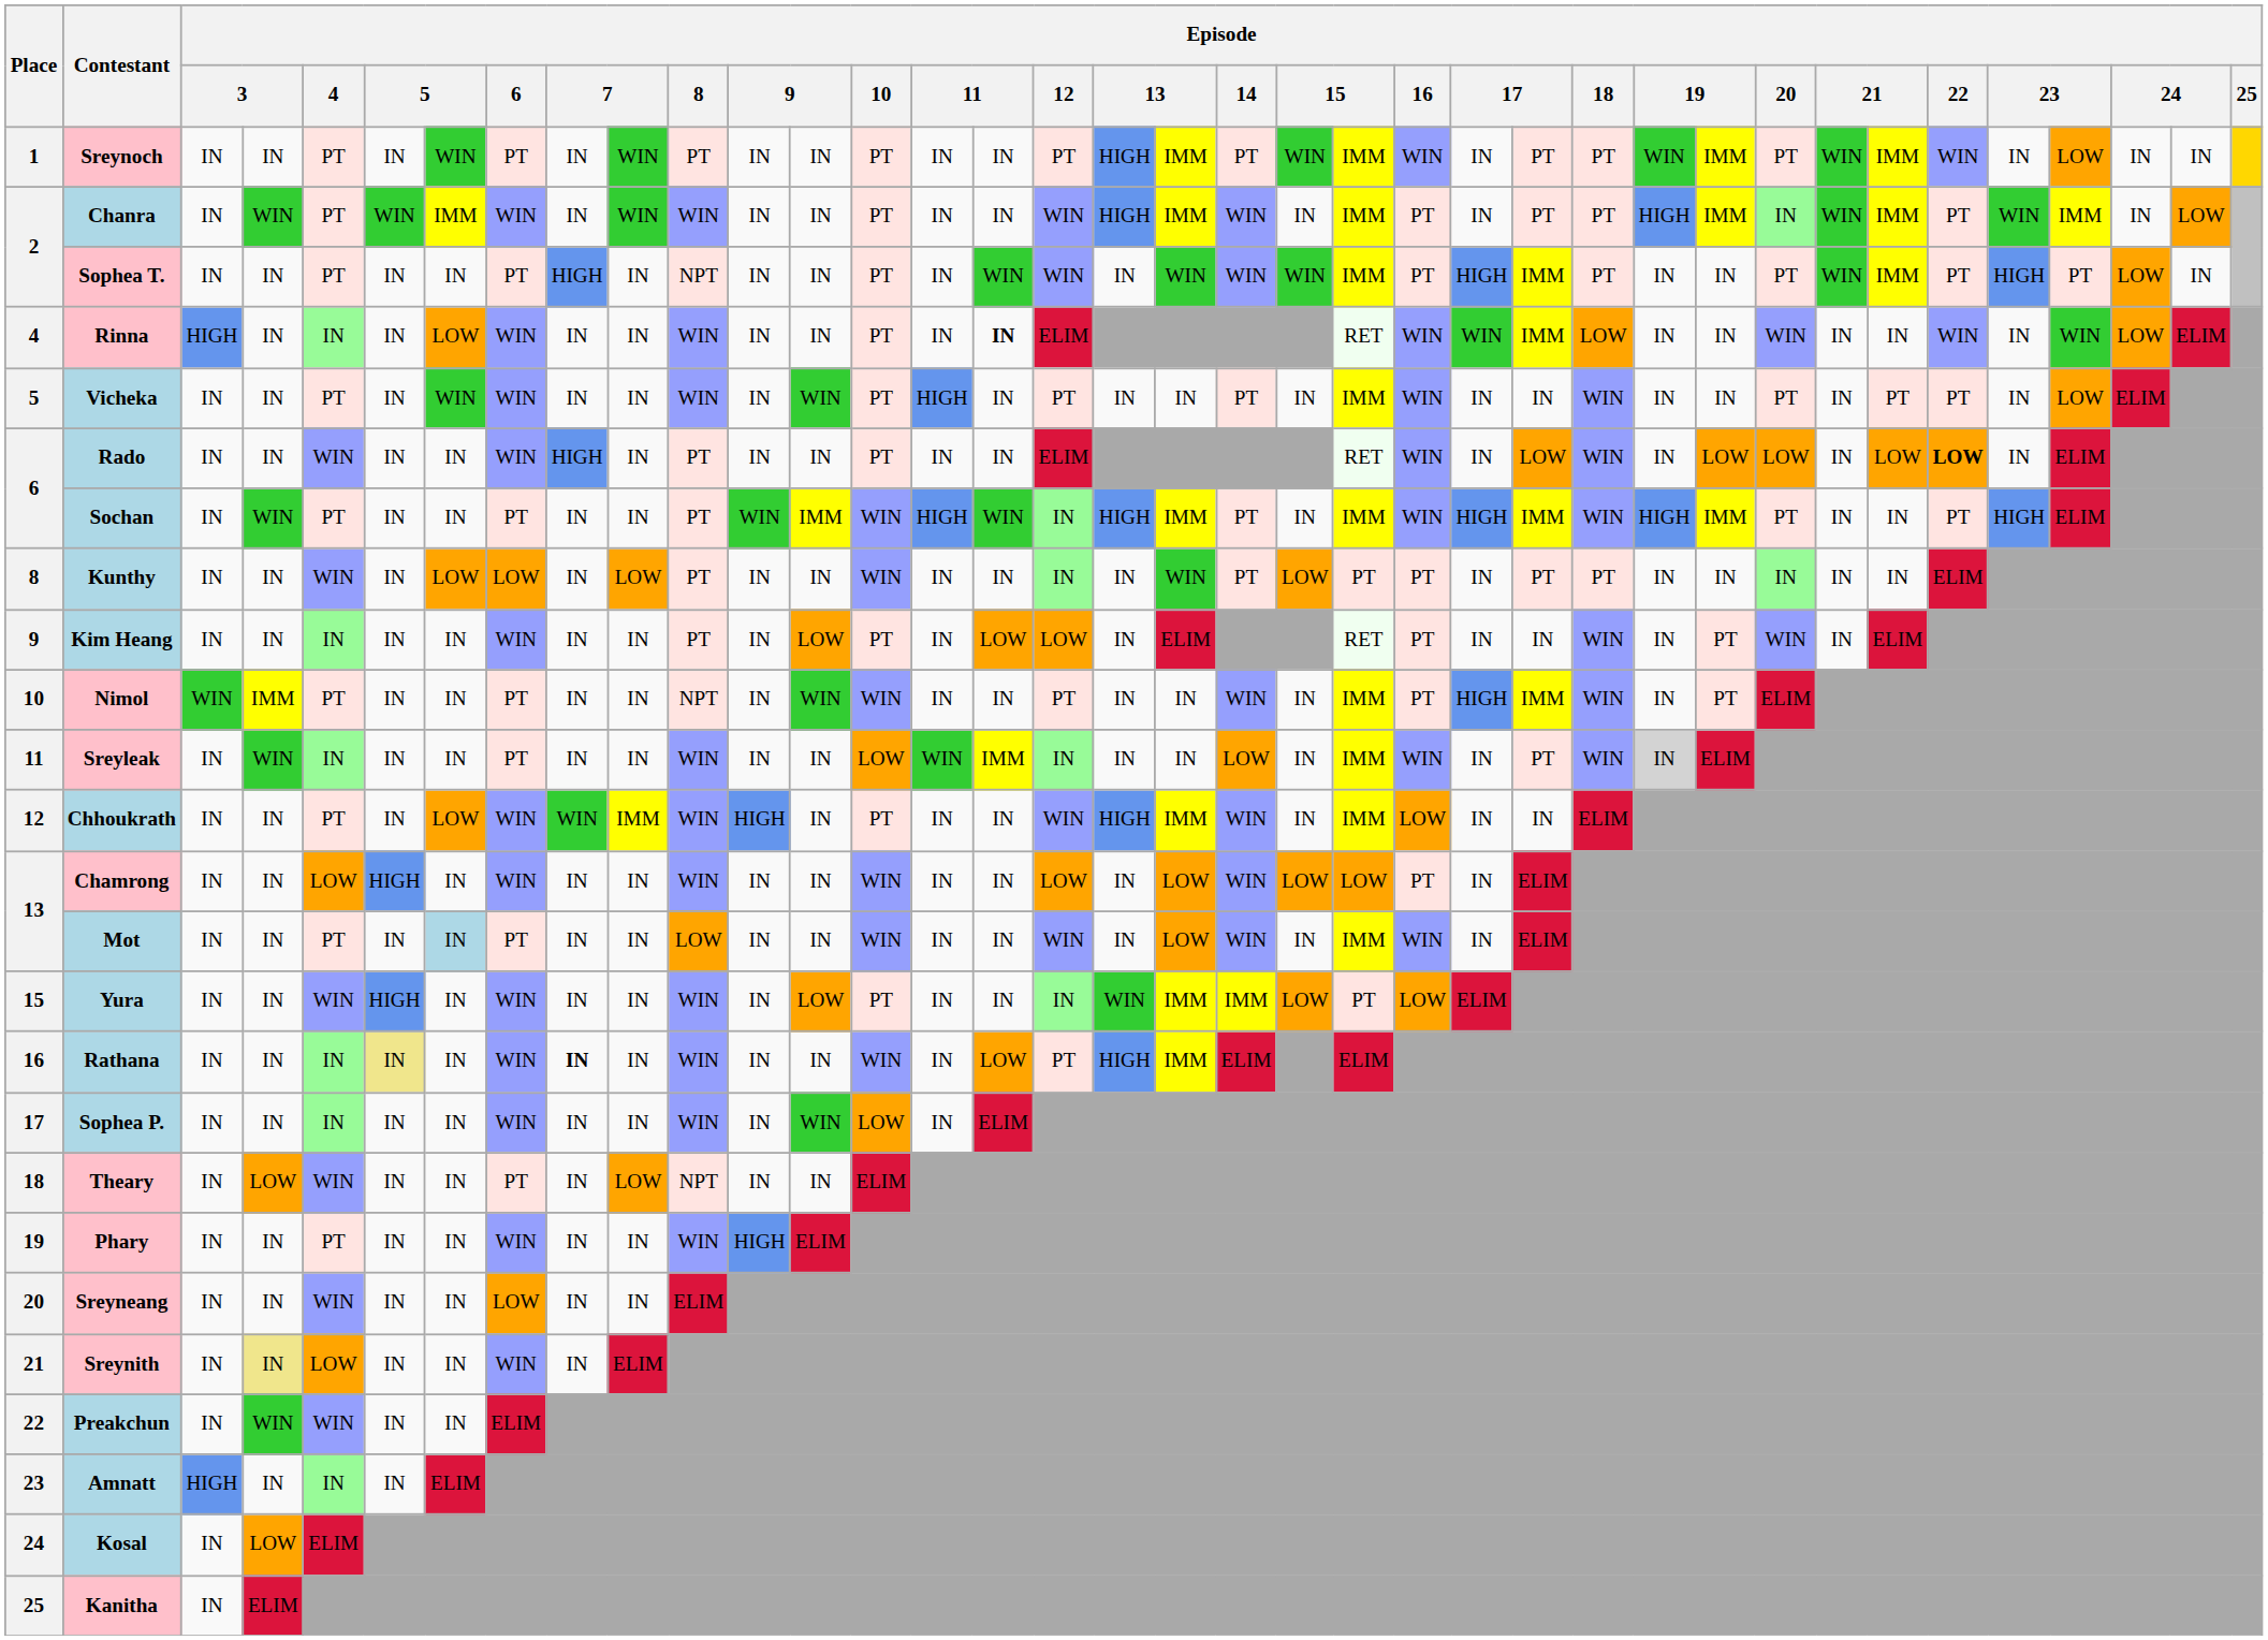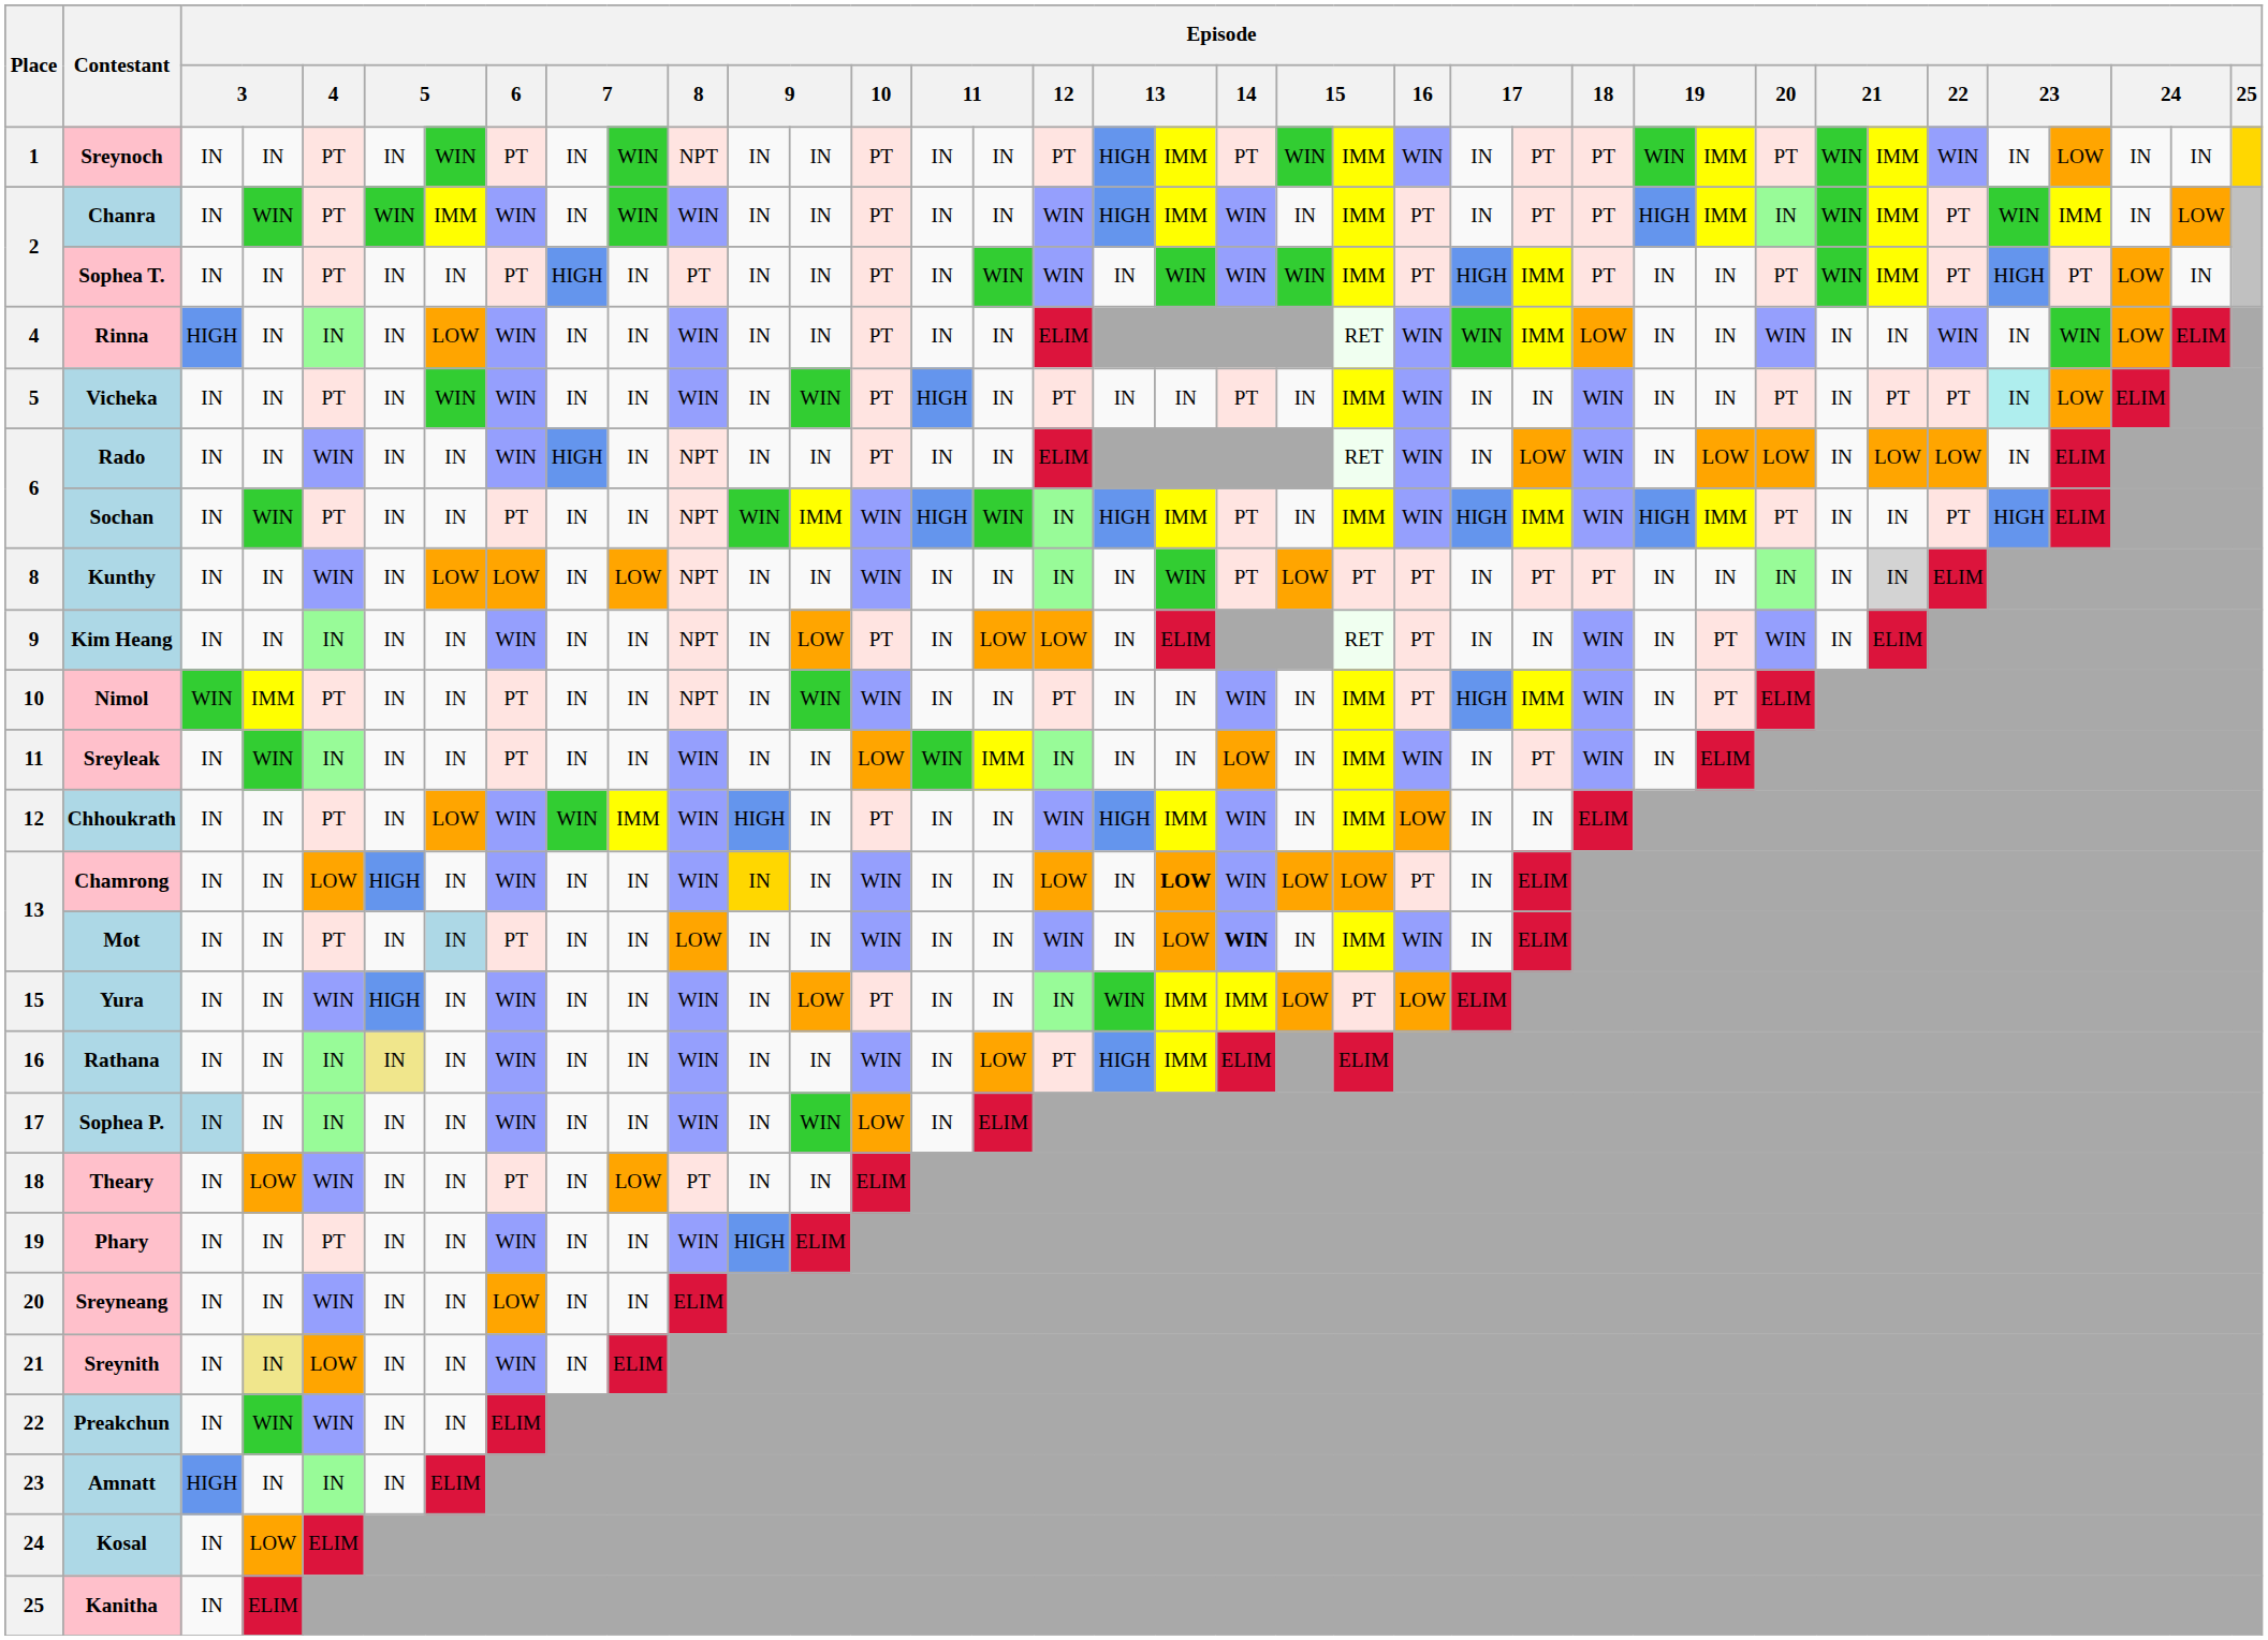Sreynoch | Episode / 8: PT -> NPT
Sophea T. | Episode / 8: NPT -> PT
Rinna | column 16: bold -> normal
Vicheka | column 33: no background -> paleturquoise background
Rado | Episode / 8: PT -> NPT
Rado | Episode / 22: bold -> normal
Sochan | Episode / 8: PT -> NPT
Kunthy | Episode / 8: PT -> NPT
Kunthy | column 31: no background -> lightgrey background
Kim Heang | Episode / 8: PT -> NPT
Sreyleak | column 27: lightgrey background -> no background
Chamrong | column 12: no background -> gold background
Chamrong | column 19: normal -> bold
Mot | Episode / 14: normal -> bold
Rathana | column 9: bold -> normal
Sophea P. | column 3: no background -> lightblue background
Theary | Episode / 8: NPT -> PT
